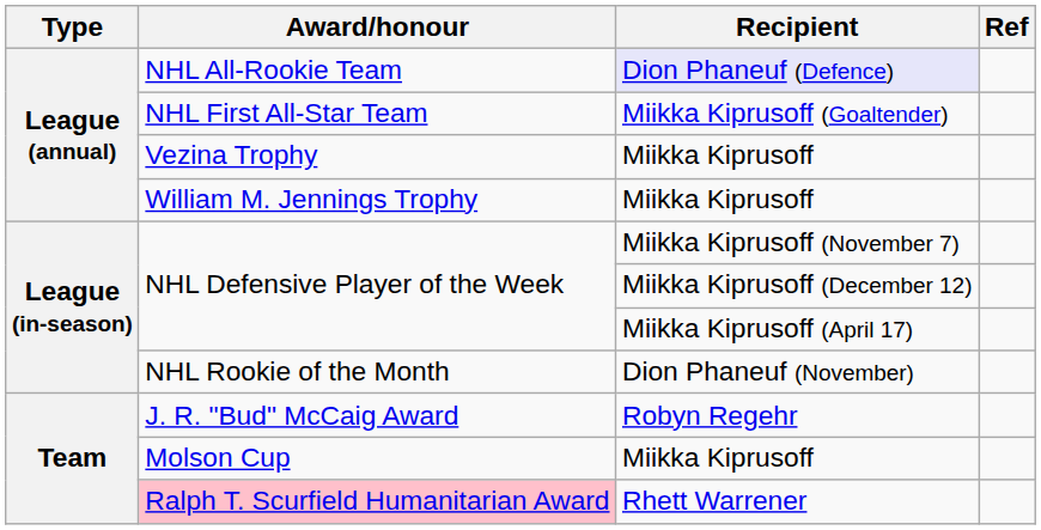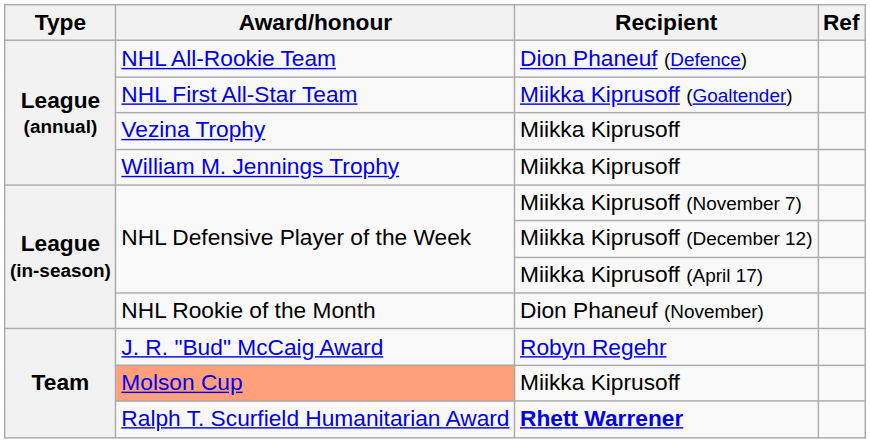NHL All-Rookie Team | Recipient: lavender background -> no background
Molson Cup | Award/honour: no background -> lightsalmon background
Ralph T. Scurfield Humanitarian Award | Award/honour: pink background -> no background
Ralph T. Scurfield Humanitarian Award | Recipient: normal -> bold
